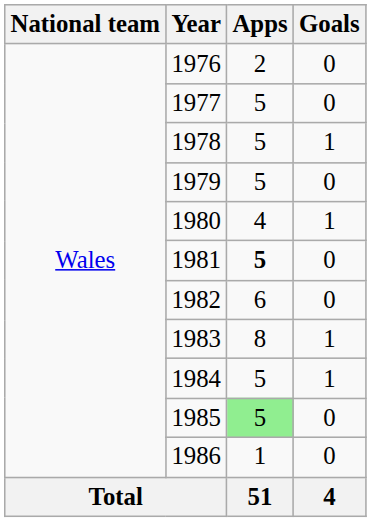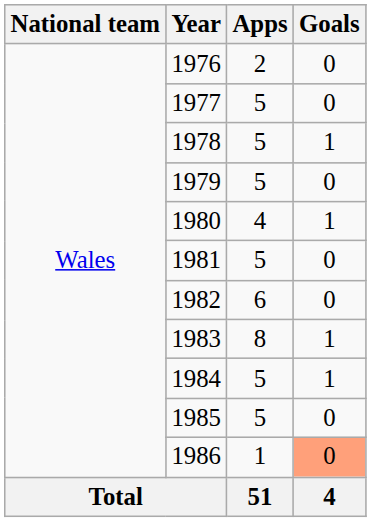1981 | Apps: bold -> normal
1985 | Apps: lightgreen background -> no background
1986 | Goals: no background -> lightsalmon background
